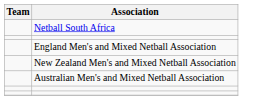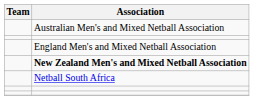row 2 | Association: Netball South Africa -> Australian Men's and Mixed Netball Association
row 5 | Association: normal -> bold
row 6 | Association: Australian Men's and Mixed Netball Association -> Netball South Africa
